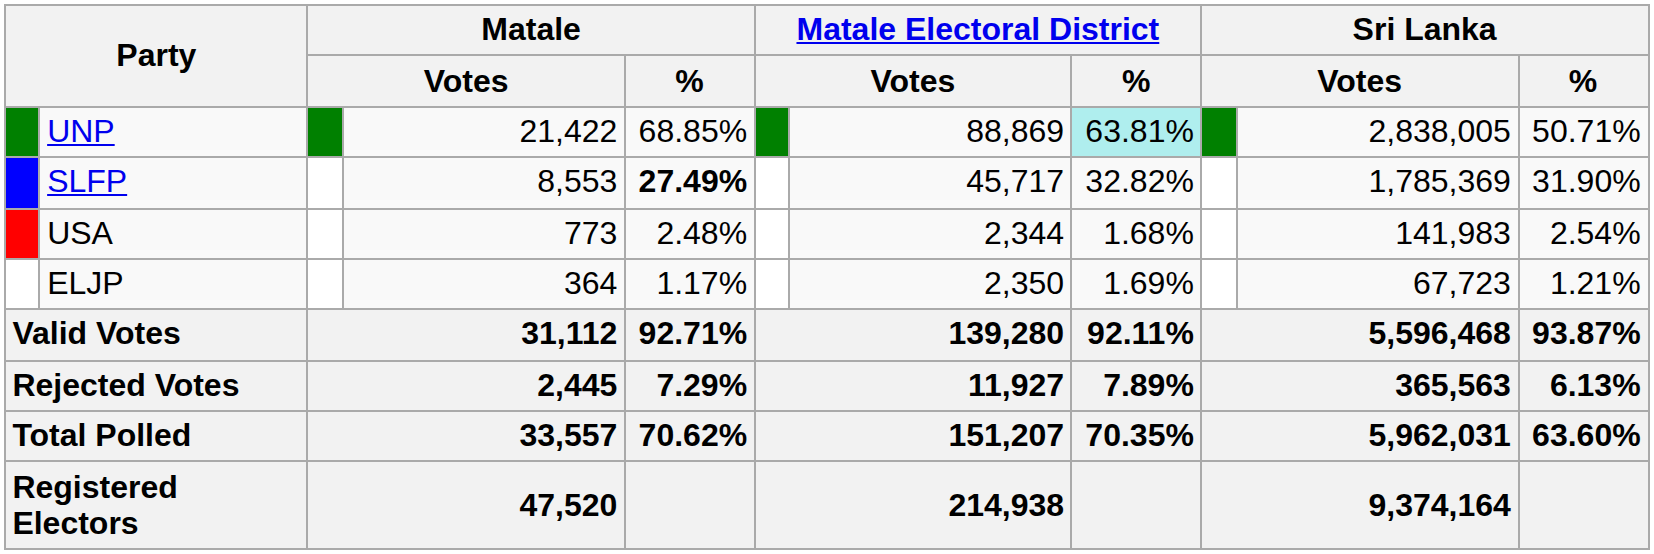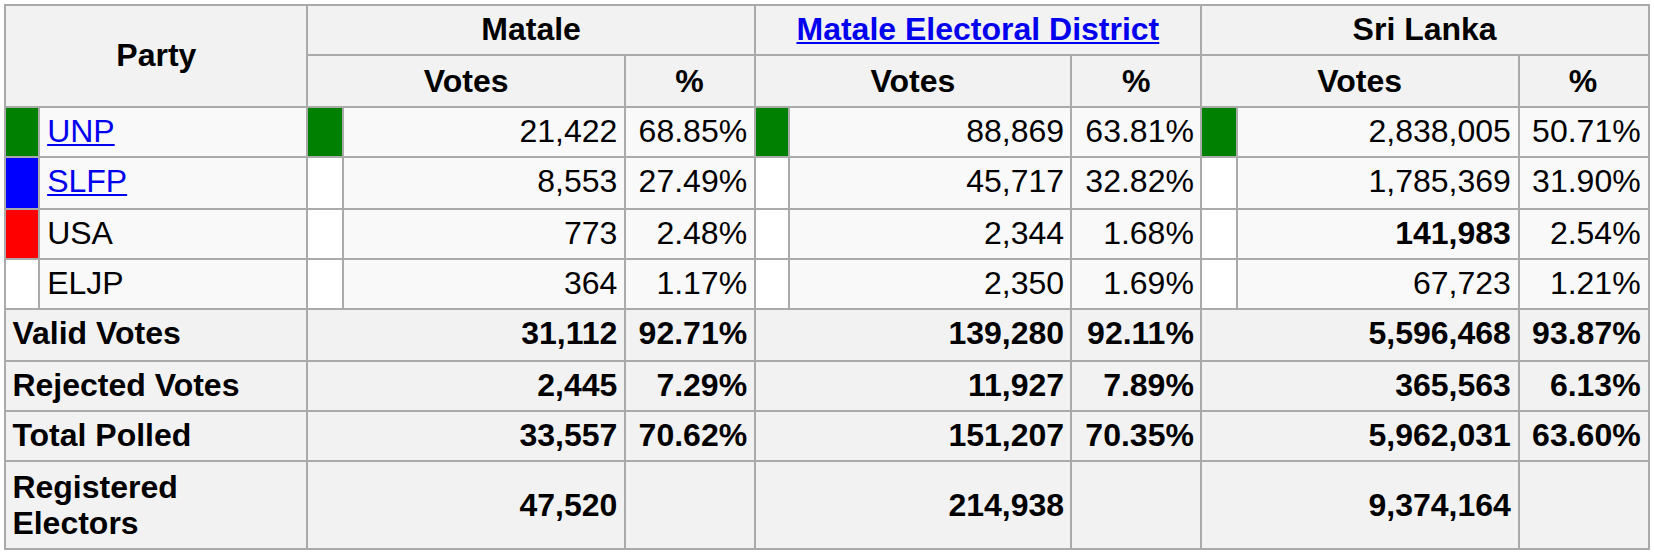UNP | Matale Electoral District / %: paleturquoise background -> no background
SLFP | Matale / %: bold -> normal
USA | column 10: normal -> bold
